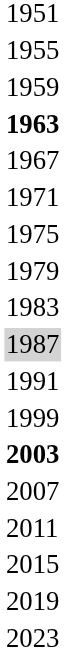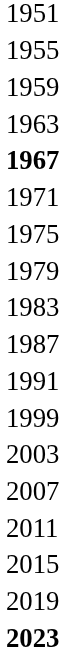1963 | column 1: bold -> normal
1967 | column 1: normal -> bold
1987 | column 1: lightgrey background -> no background
2003 | column 1: bold -> normal
2023 | column 1: normal -> bold
